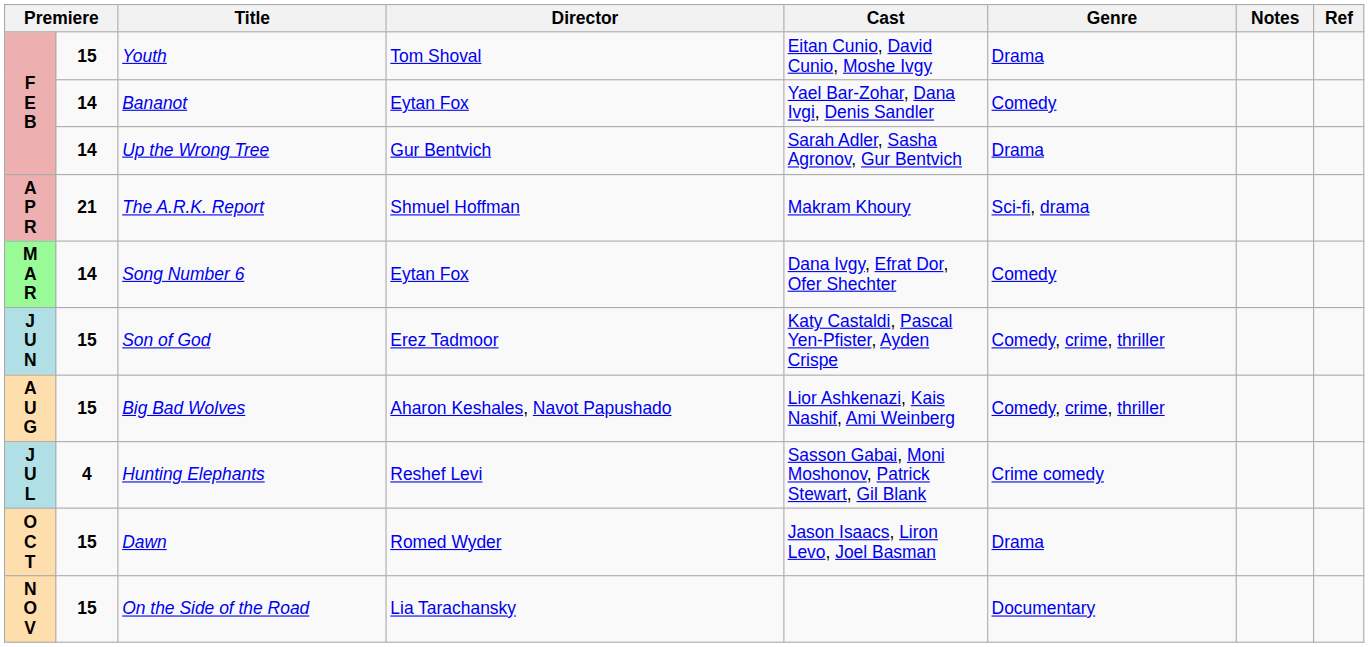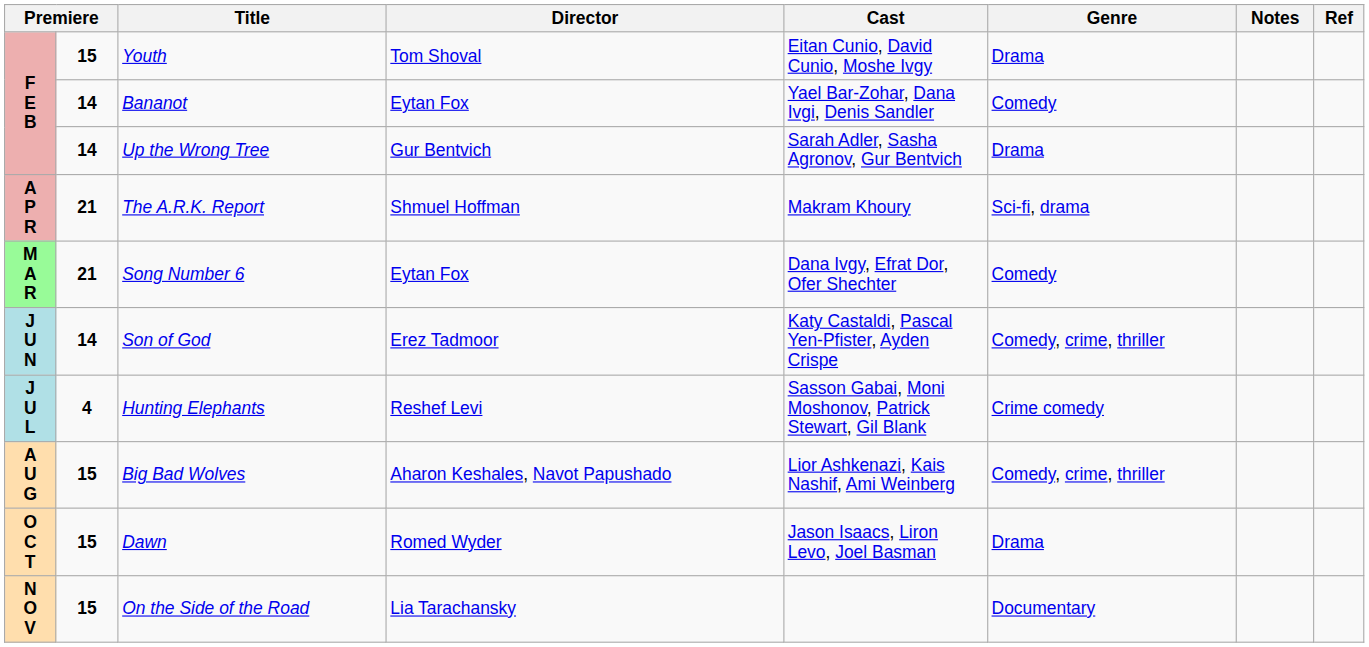Song Number 6 | column 2: 14 -> 21
Son of God | column 2: 15 -> 14
rows swapped: Hunting Elephants <-> Big Bad Wolves
